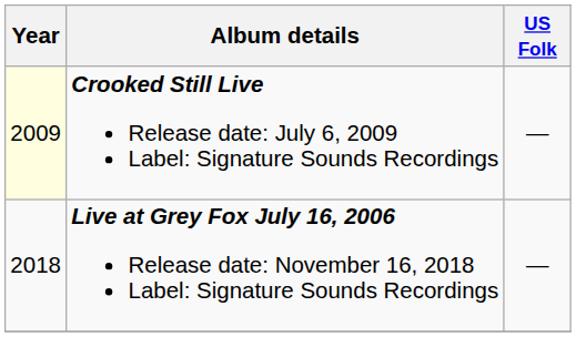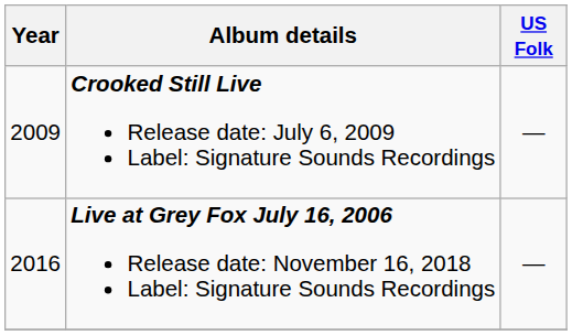row 2 | Year: lightyellow background -> no background
row 3 | Year: 2018 -> 2016
